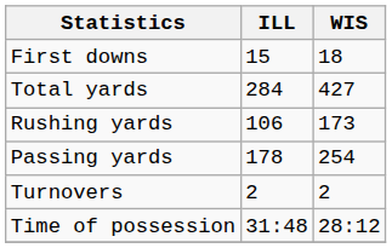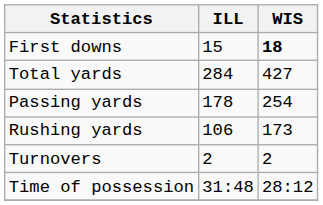First downs | WIS: normal -> bold
rows swapped: Rushing yards <-> Passing yards
